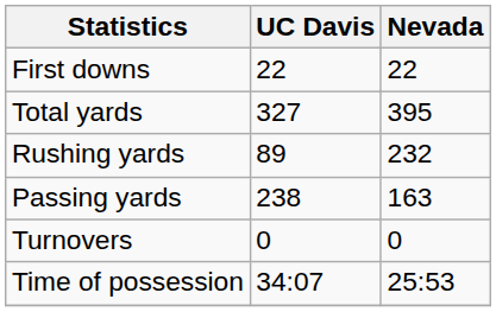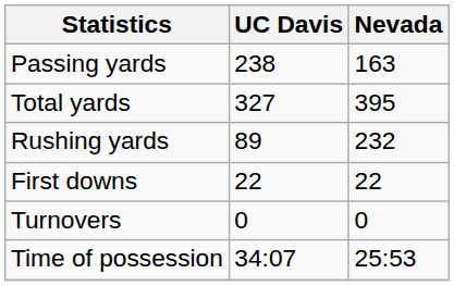rows swapped: First downs <-> Passing yards
